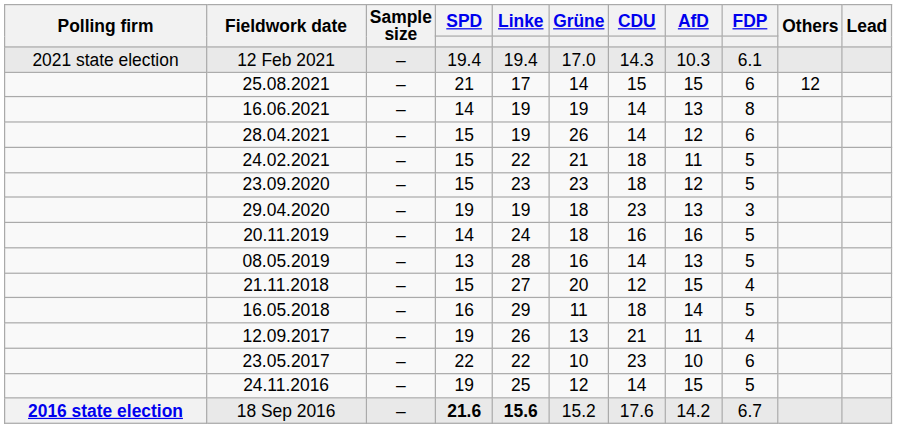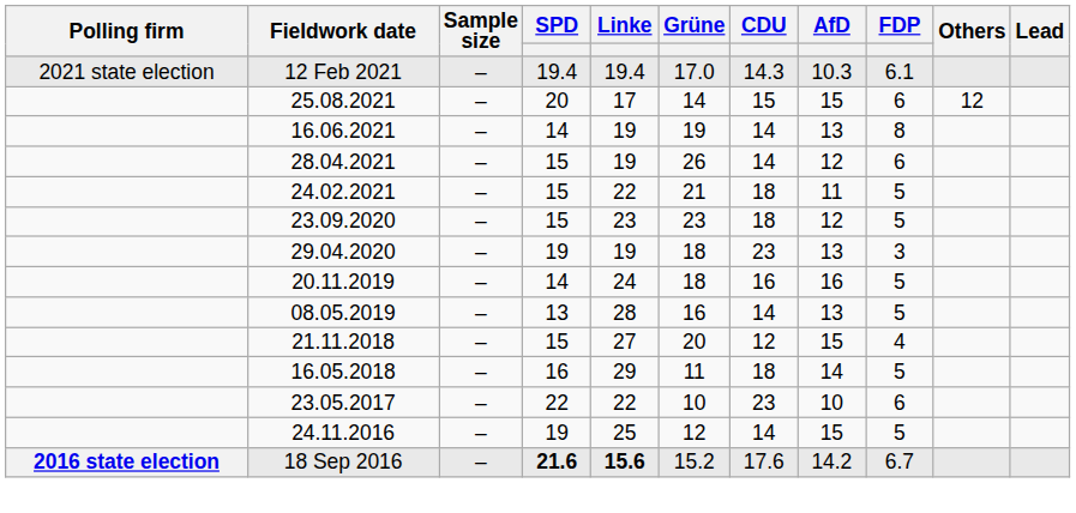25.08.2021 | SPD: 21 -> 20
- row: 12.09.2017 | – | 19 | 26 | 13 | 21 | 11 | 4
